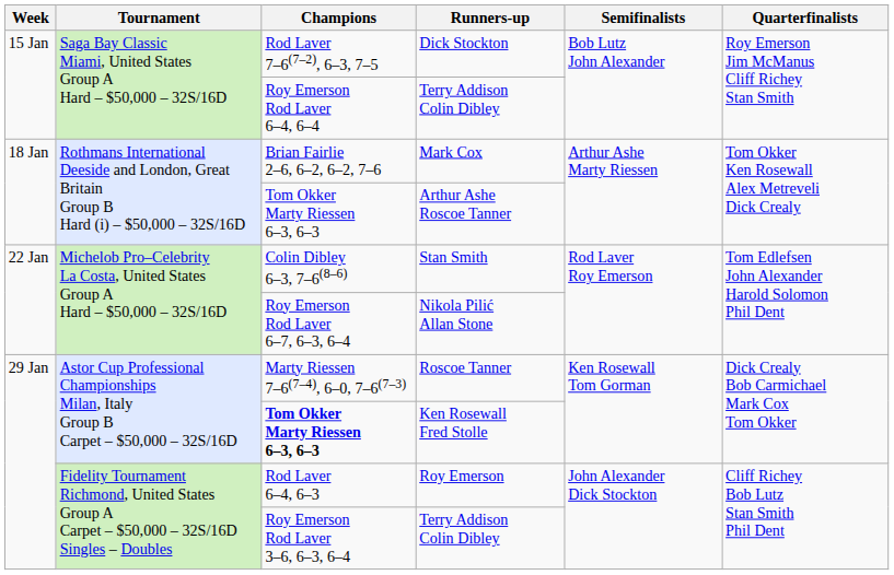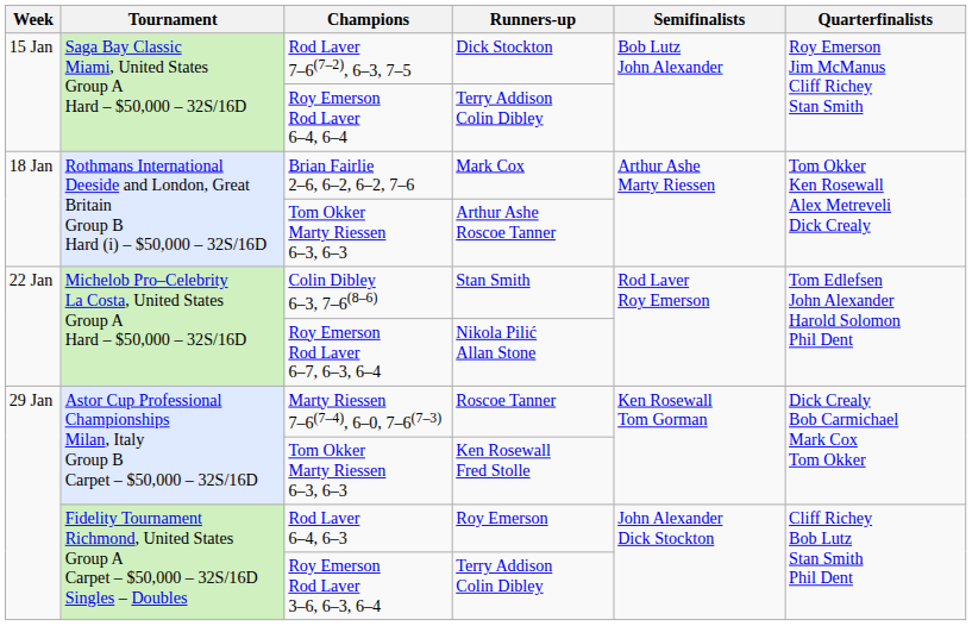Tom Okker Marty Riessen 6–3, 6–3 / Ken Rosewall Fred Stolle | Champions: bold -> normal
